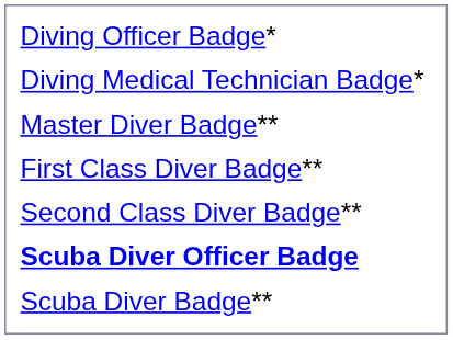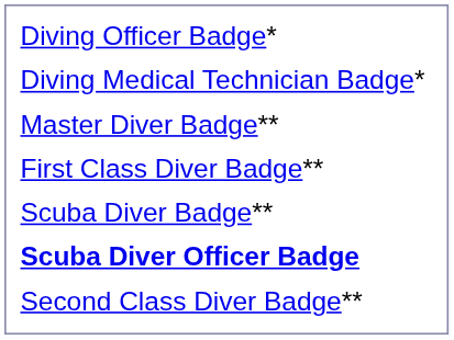row 5 | column 1: Second Class Diver Badge** -> Scuba Diver Badge**
row 7 | column 1: Scuba Diver Badge** -> Second Class Diver Badge**
